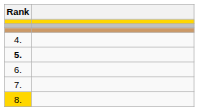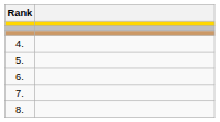row 6 | Rank: bold -> normal
row 9 | Rank: gold background -> no background
